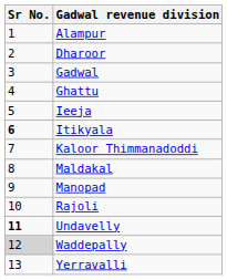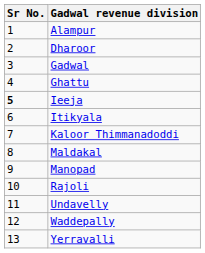Ieeja | Sr No.: normal -> bold
Itikyala | Sr No.: bold -> normal
Undavelly | Sr No.: bold -> normal
Waddepally | Sr No.: lightgrey background -> no background
